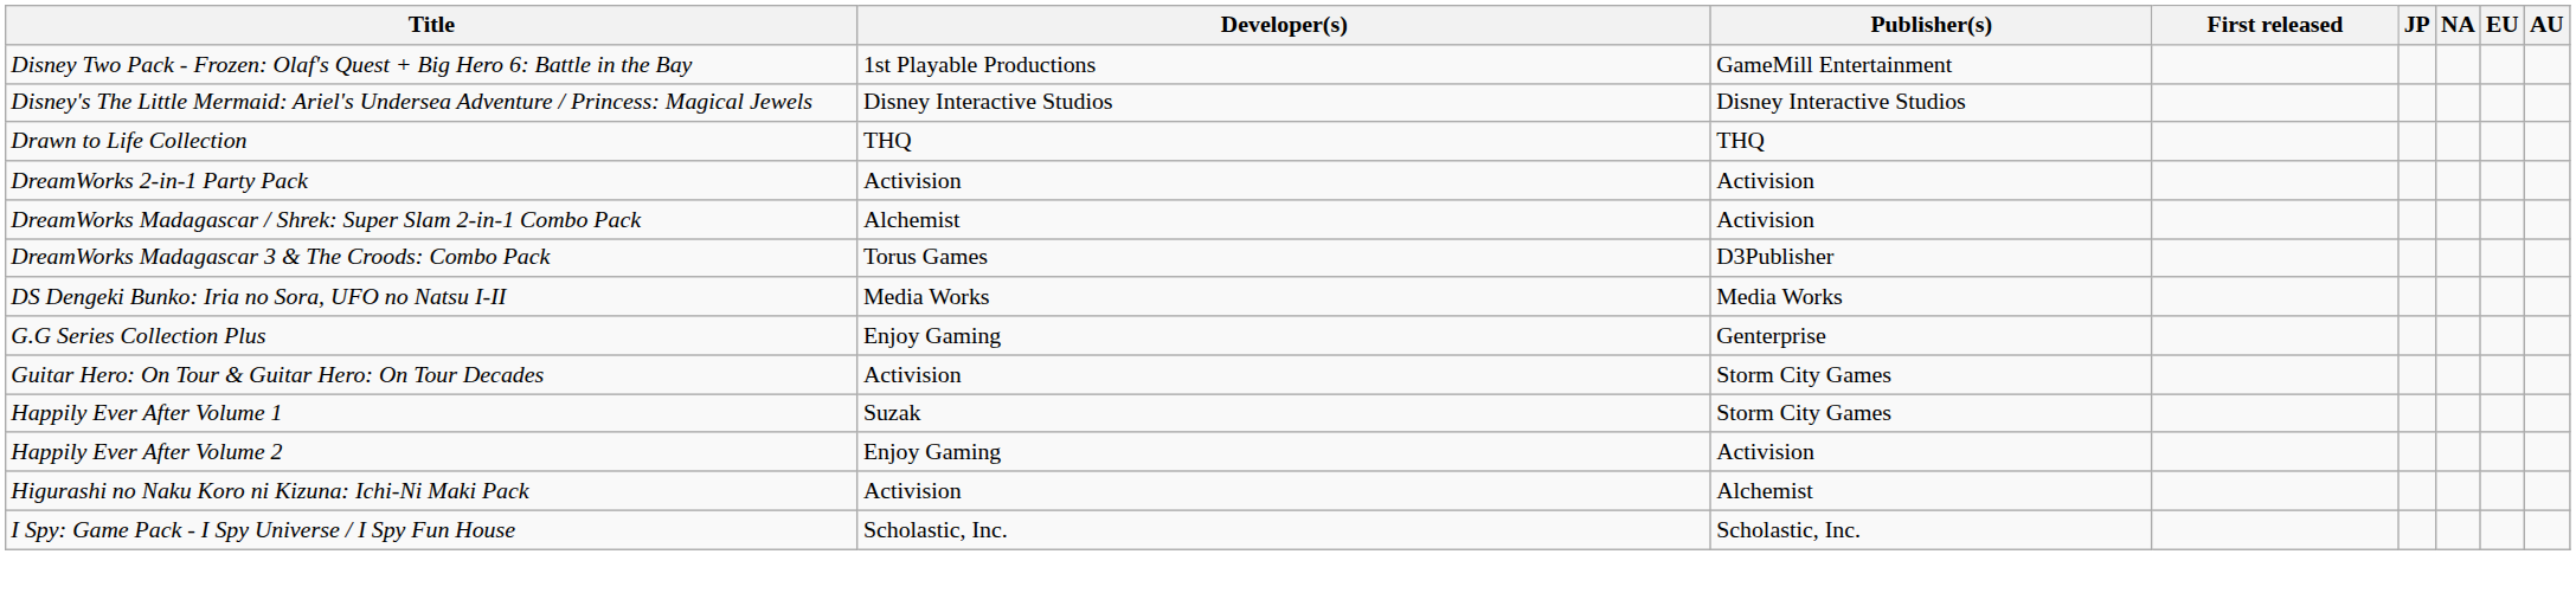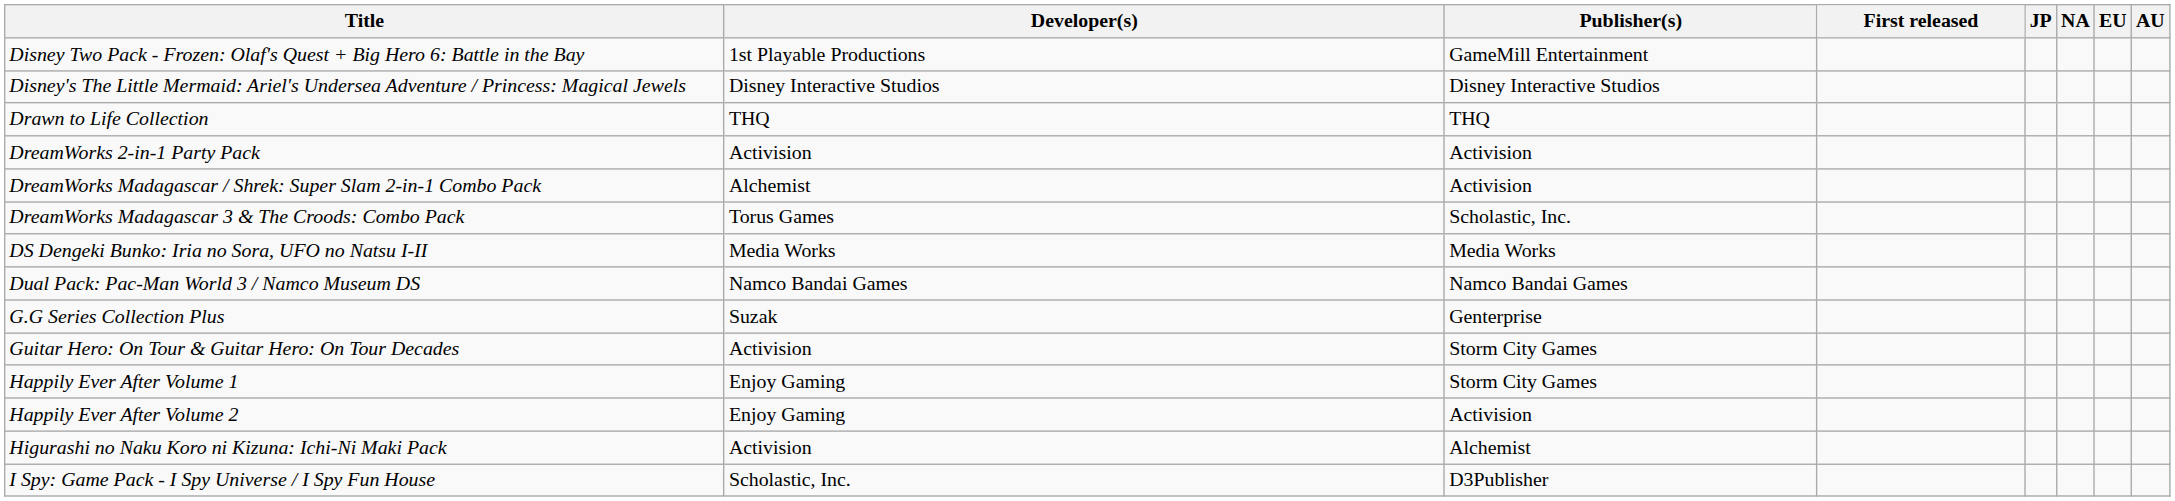DreamWorks Madagascar 3 & The Croods: Combo Pack | Publisher(s): D3Publisher -> Scholastic, Inc.
+ row: Dual Pack: Pac-Man World 3 / Namco Museum DS | Namco Bandai Games | Namco Bandai Games
G.G Series Collection Plus | Developer(s): Enjoy Gaming -> Suzak
Happily Ever After Volume 1 | Developer(s): Suzak -> Enjoy Gaming
I Spy: Game Pack - I Spy Universe / I Spy Fun House | Publisher(s): Scholastic, Inc. -> D3Publisher
